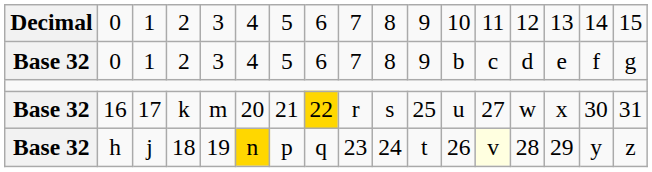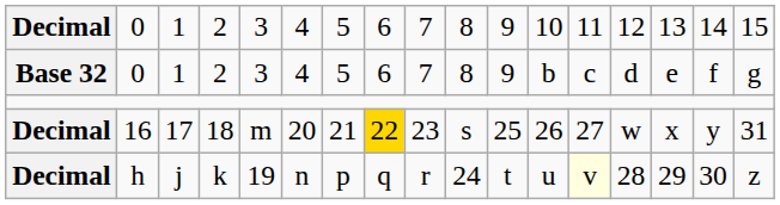16 | column 1: Base 32 -> Decimal
16 | column 4: k -> 18
16 | column 9: r -> 23
16 | column 12: u -> 26
16 | column 16: 30 -> y
h | column 1: Base 32 -> Decimal
h | column 4: 18 -> k
h | column 6: gold background -> no background
h | column 9: 23 -> r
h | column 12: 26 -> u
h | column 16: y -> 30
